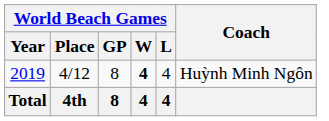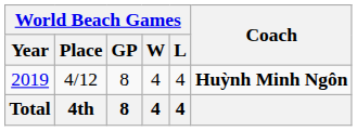2019 | World Beach Games / W: bold -> normal
2019 | Coach: normal -> bold
